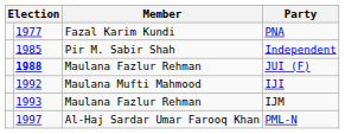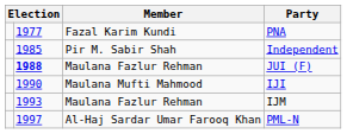IJI | column 2: 1992 -> 1990
